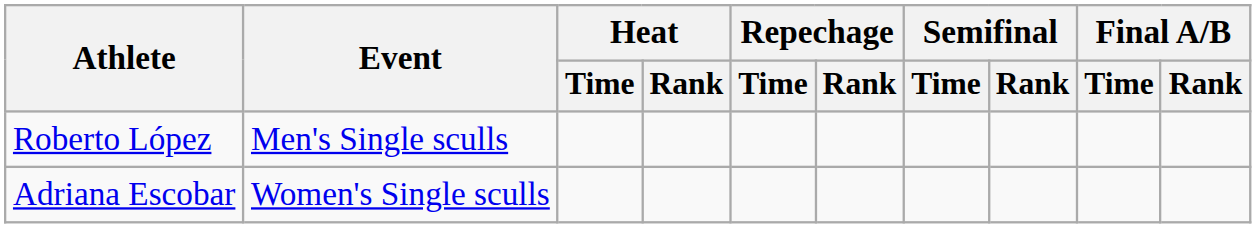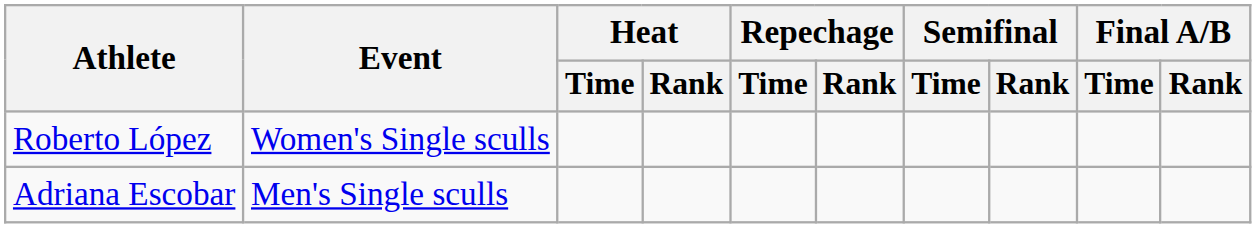Roberto López | Event: Men's Single sculls -> Women's Single sculls
Adriana Escobar | Event: Women's Single sculls -> Men's Single sculls
